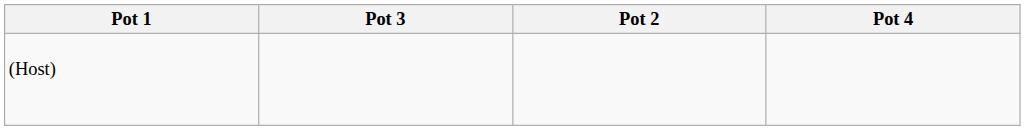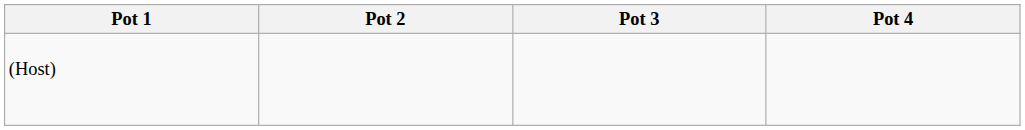columns swapped: Pot 2 <-> Pot 3
